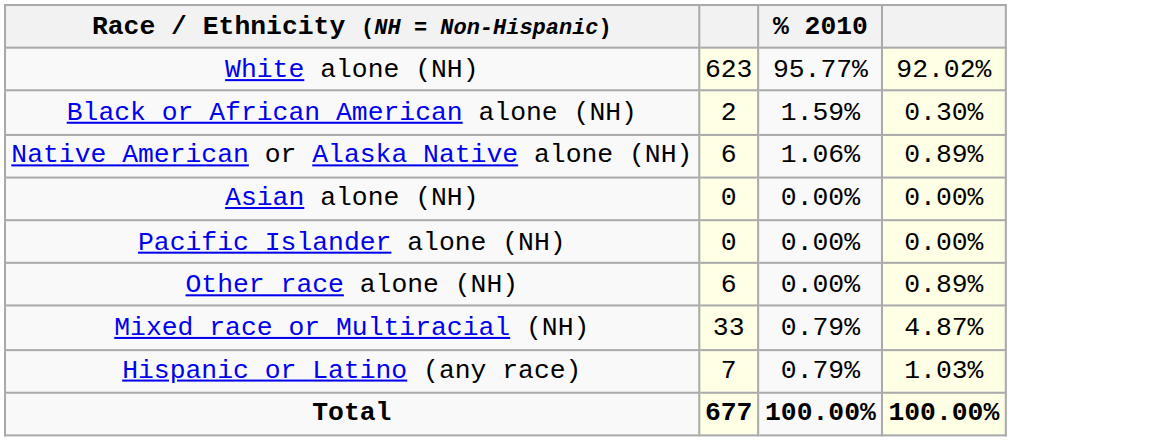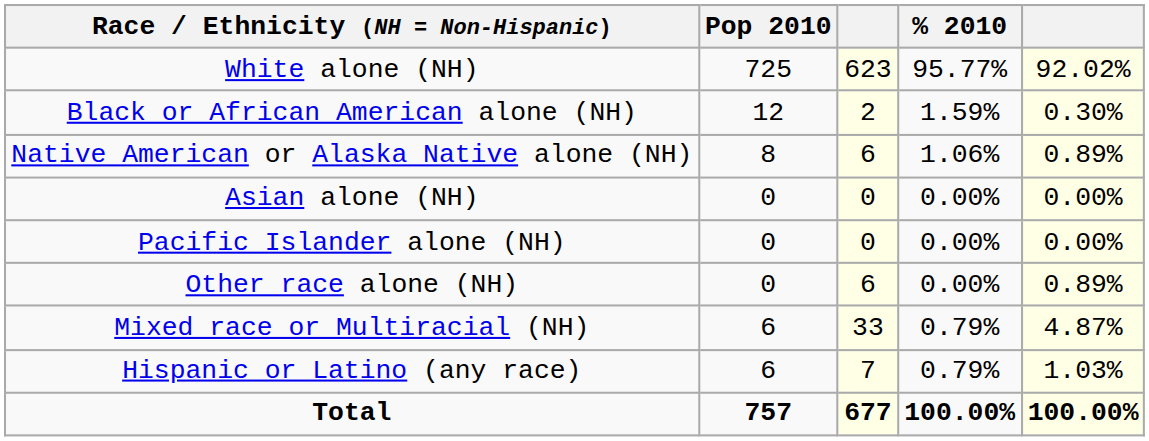+ column: Pop 2010 | 725 | 12 | 8 | 0 | 0 | 0 | 6 | 6 | 757
